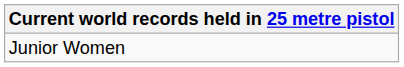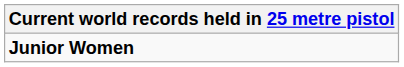Junior Women | column 1: normal -> bold
